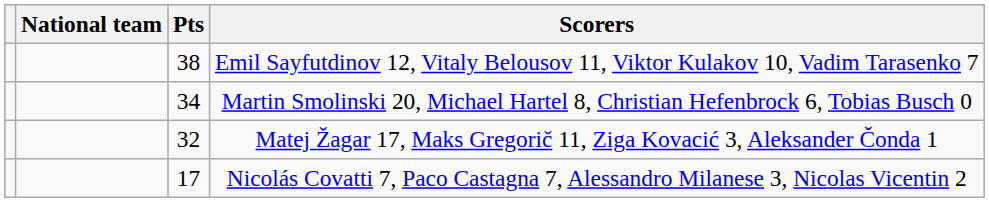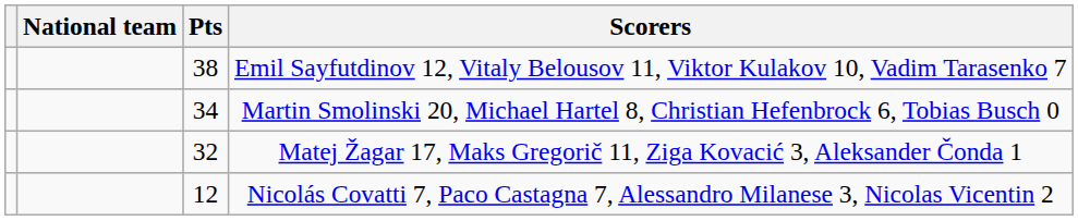row 5 | Pts: 17 -> 12
